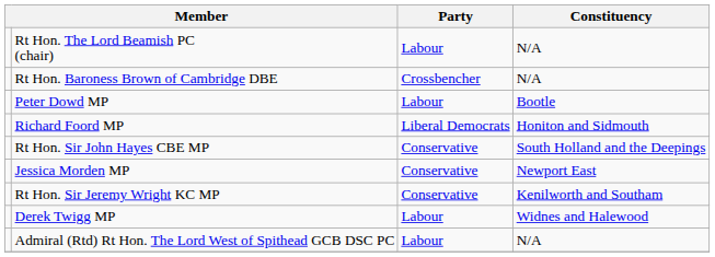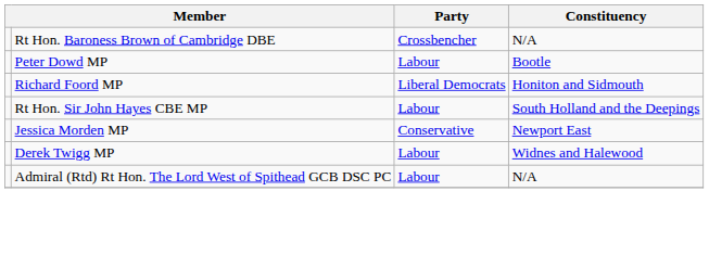- row: Rt Hon. The Lord Beamish PC (chair) | Labour | N/A
Rt Hon. Sir John Hayes CBE MP | Party: Conservative -> Labour
- row: Rt Hon. Sir Jeremy Wright KC MP | Conservative | Kenilworth and Southam
